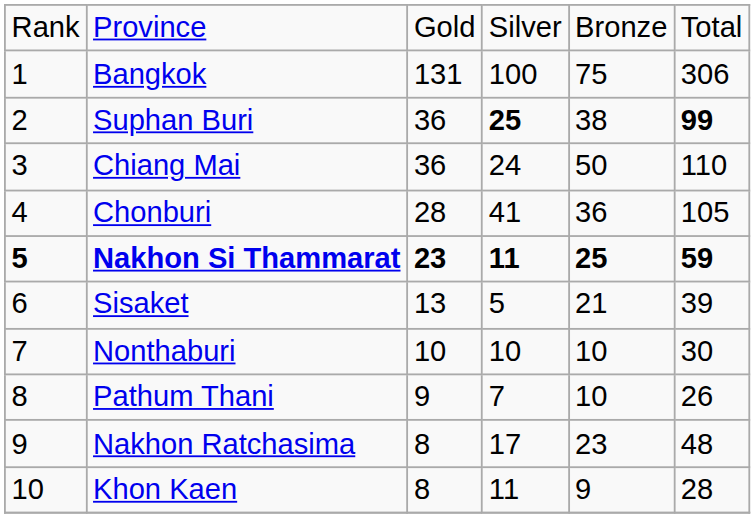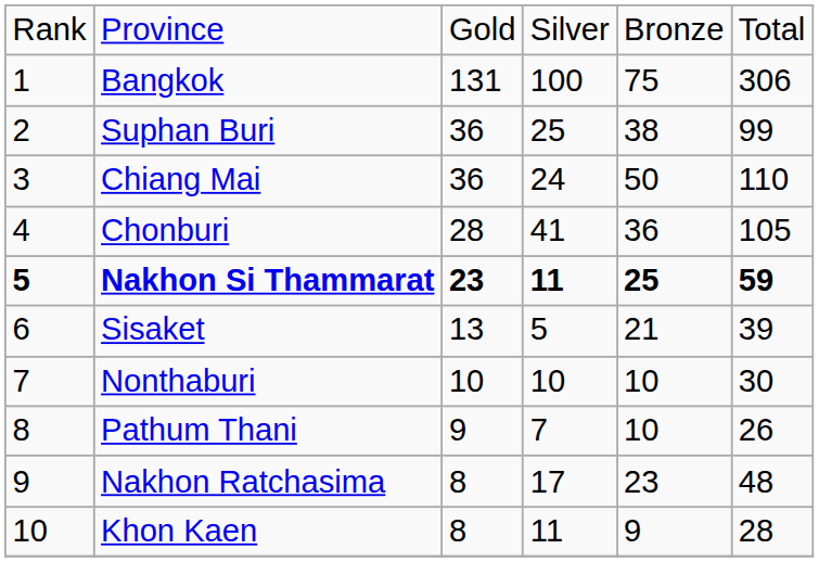Suphan Buri | column 4: bold -> normal
Suphan Buri | column 6: bold -> normal
